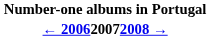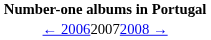row 2 | column 1: bold -> normal
